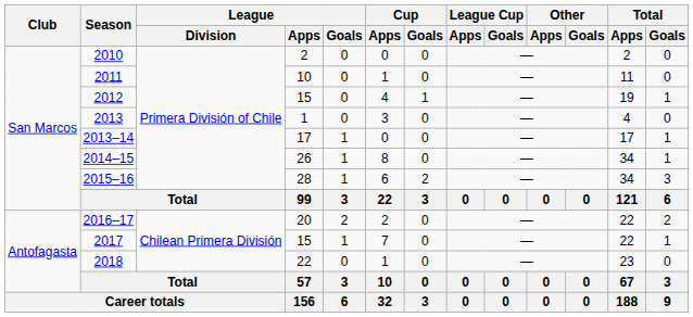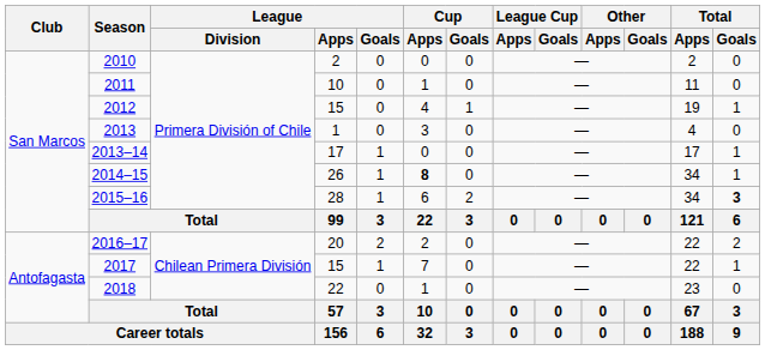2014–15 | Cup / Apps: normal -> bold
2015–16 | Total / Goals: normal -> bold
